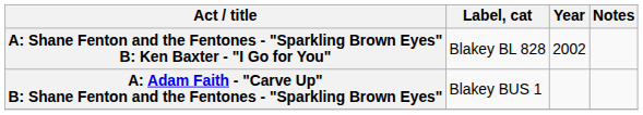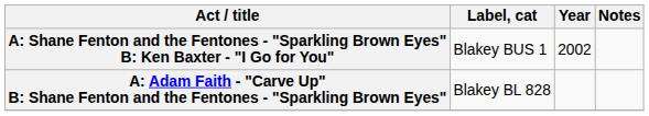row 2 | Label, cat: Blakey BL 828 -> Blakey BUS 1
row 3 | Label, cat: Blakey BUS 1 -> Blakey BL 828
